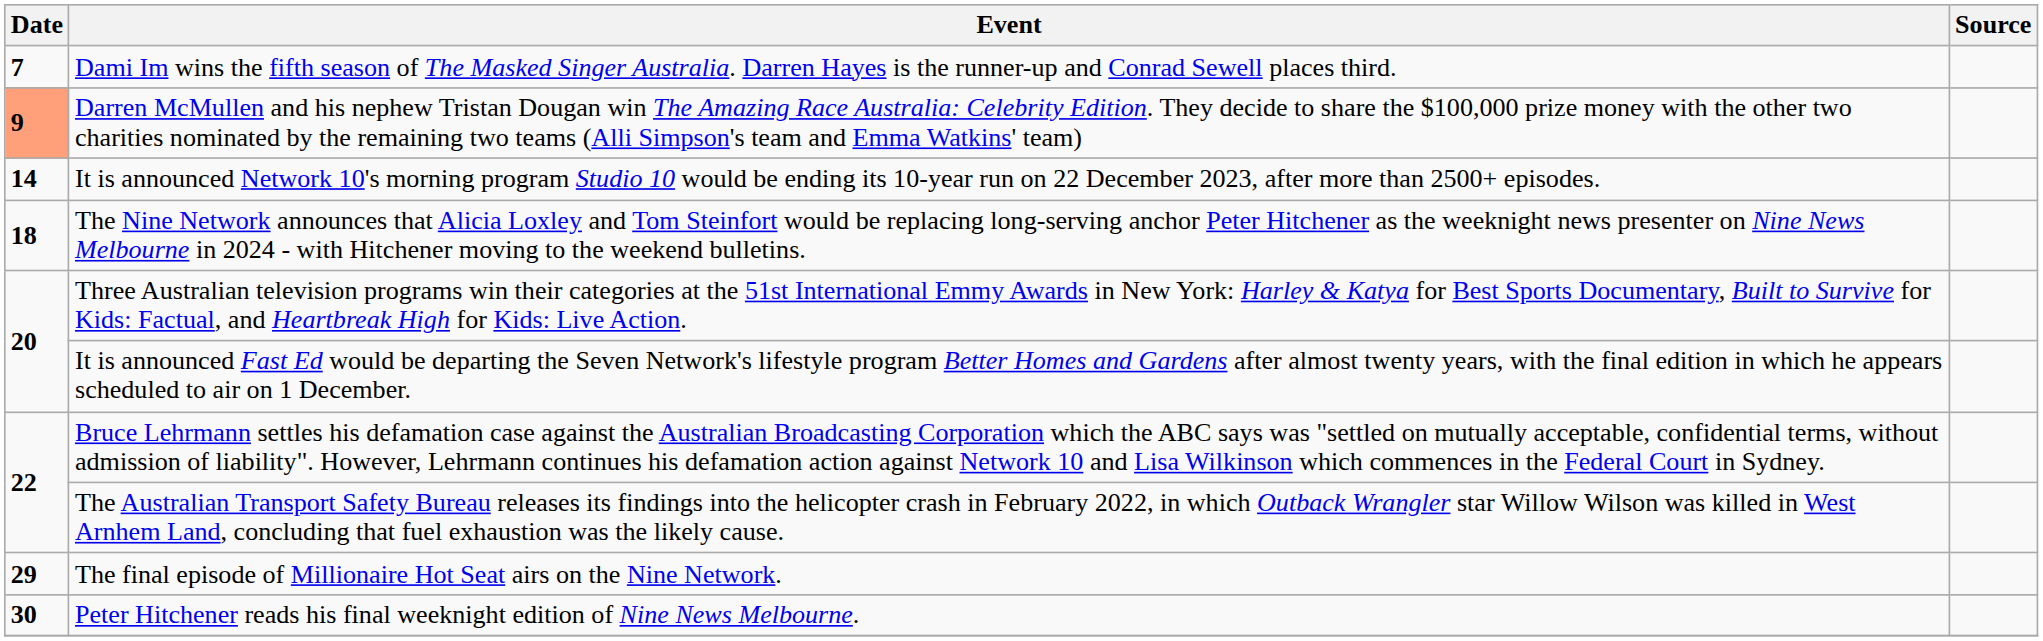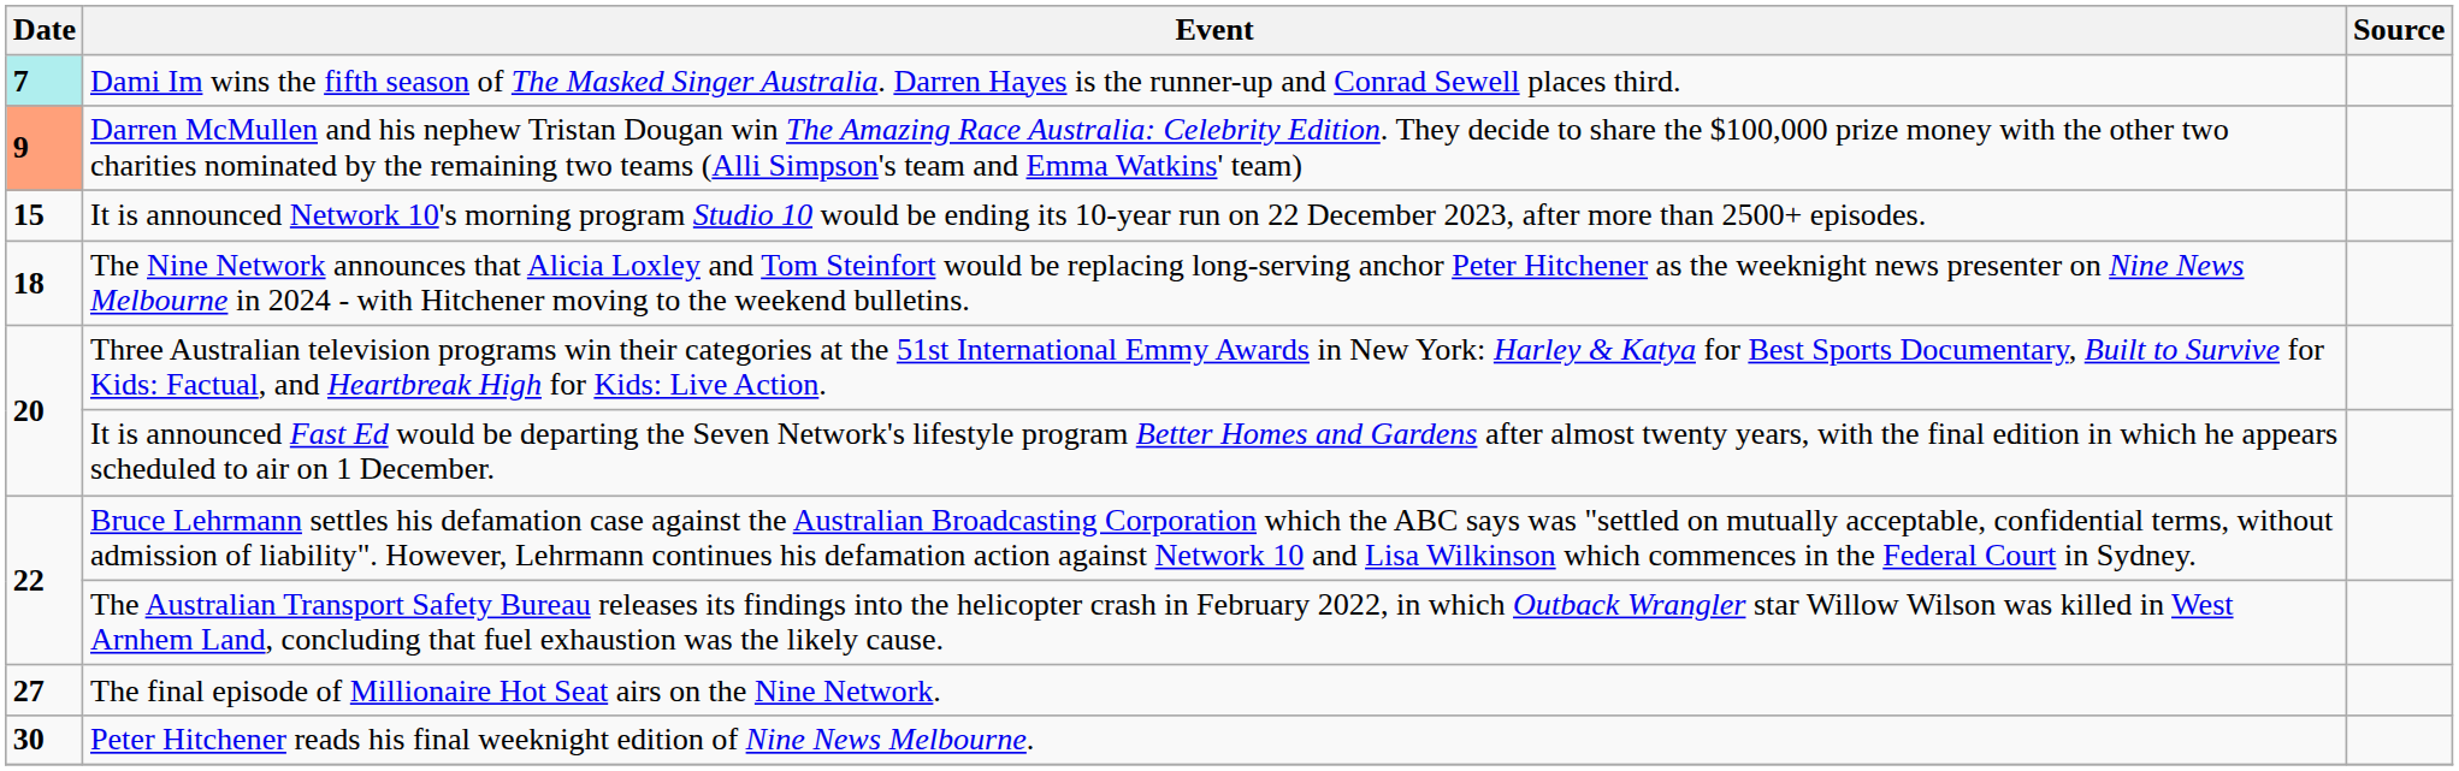row 2 | Date: no background -> paleturquoise background
row 4 | Date: 14 -> 15
row 10 | Date: 29 -> 27
